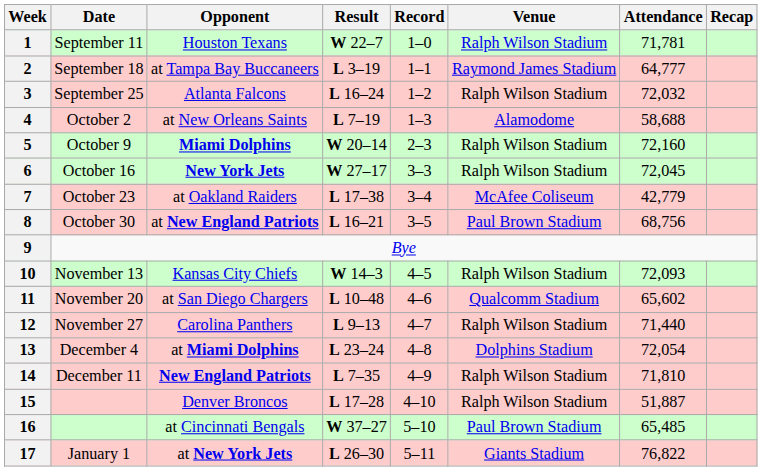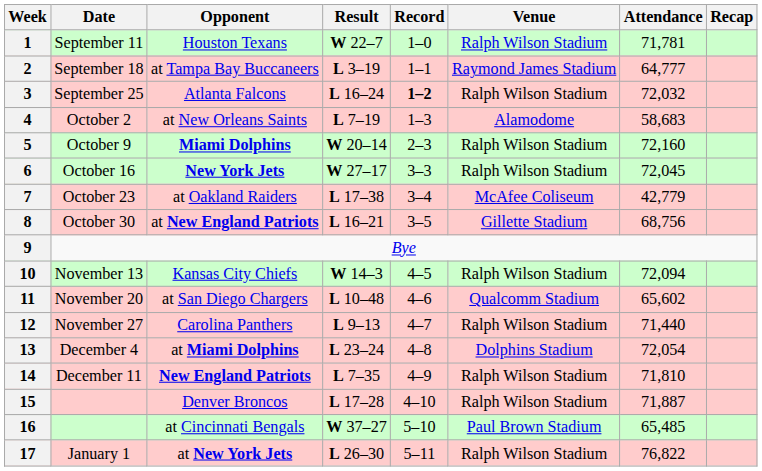3 | Record: normal -> bold
4 | Attendance: 58,688 -> 58,683
8 | Venue: Paul Brown Stadium -> Gillette Stadium
10 | Attendance: 72,093 -> 72,094
15 | Attendance: 51,887 -> 71,887
17 | Venue: Giants Stadium -> Ralph Wilson Stadium
